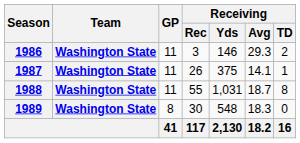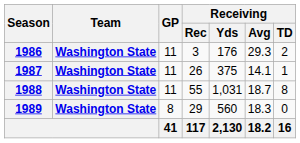1986 | Receiving / Yds: 146 -> 176
1989 | Receiving / Rec: 30 -> 29
1989 | Receiving / Yds: 548 -> 560
